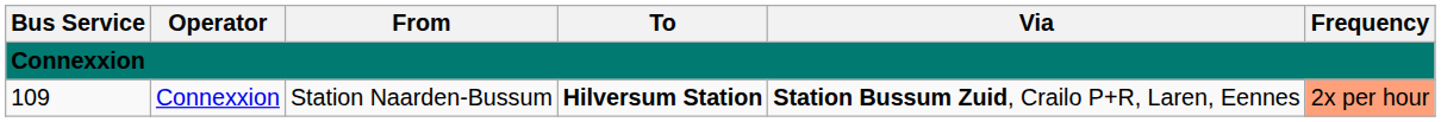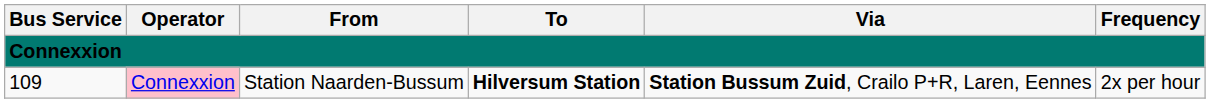109 | Operator: no background -> pink background
109 | Frequency: lightsalmon background -> no background
